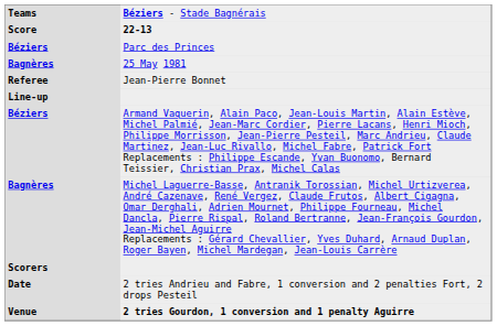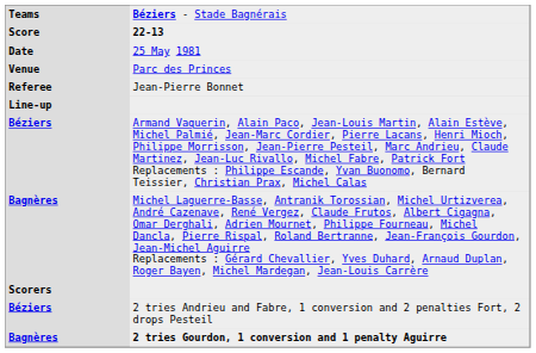row 3 | column 1: Béziers -> Date
row 3 | column 2: Parc des Princes -> 25 May 1981
row 4 | column 1: Bagnères -> Venue
row 4 | column 2: 25 May 1981 -> Parc des Princes
row 10 | column 1: Date -> Béziers
row 11 | column 1: Venue -> Bagnères
